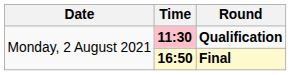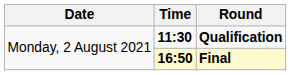Qualification | Time: pink background -> no background
